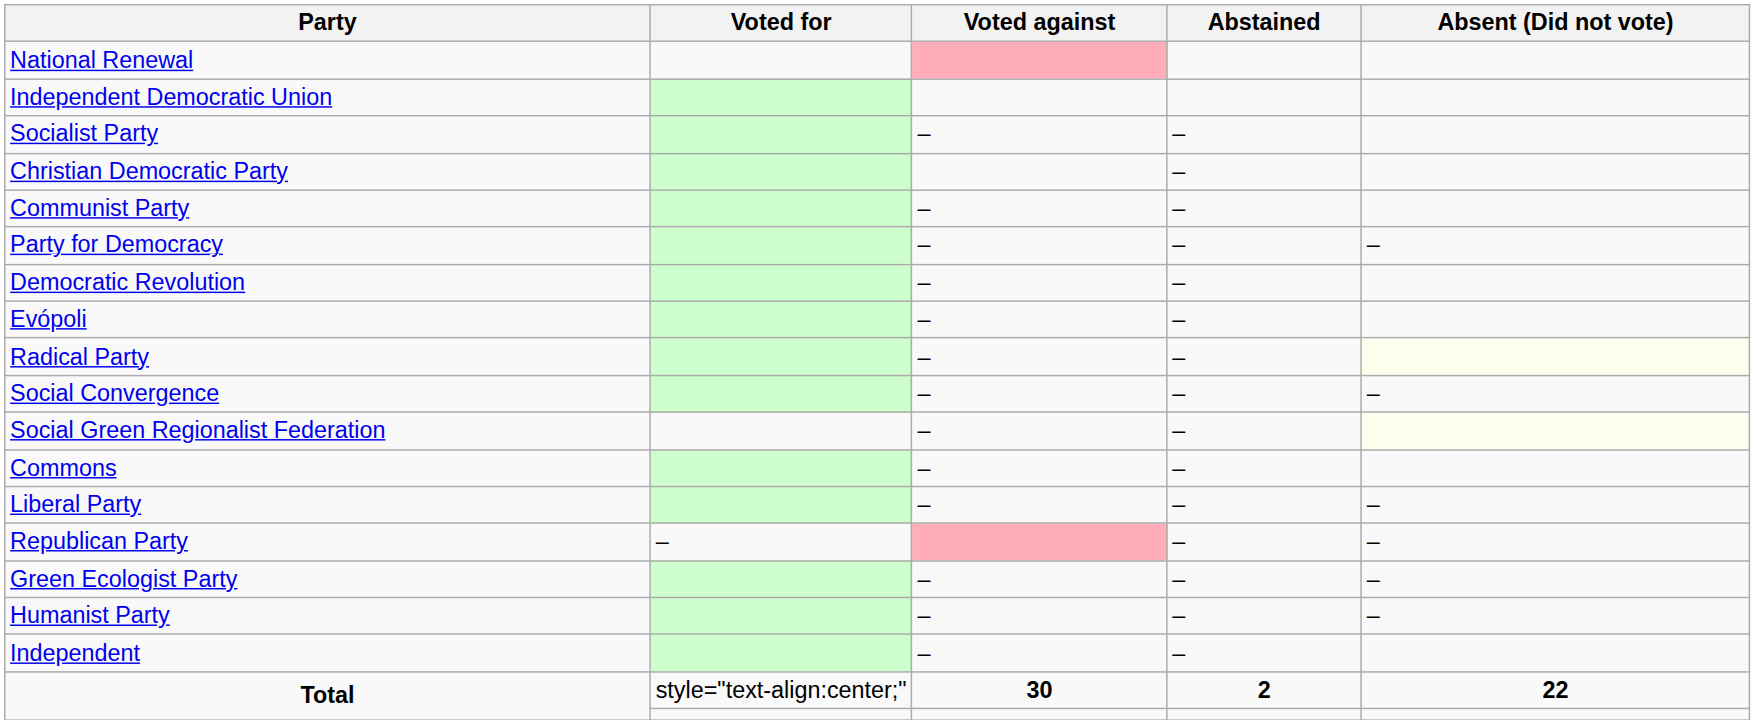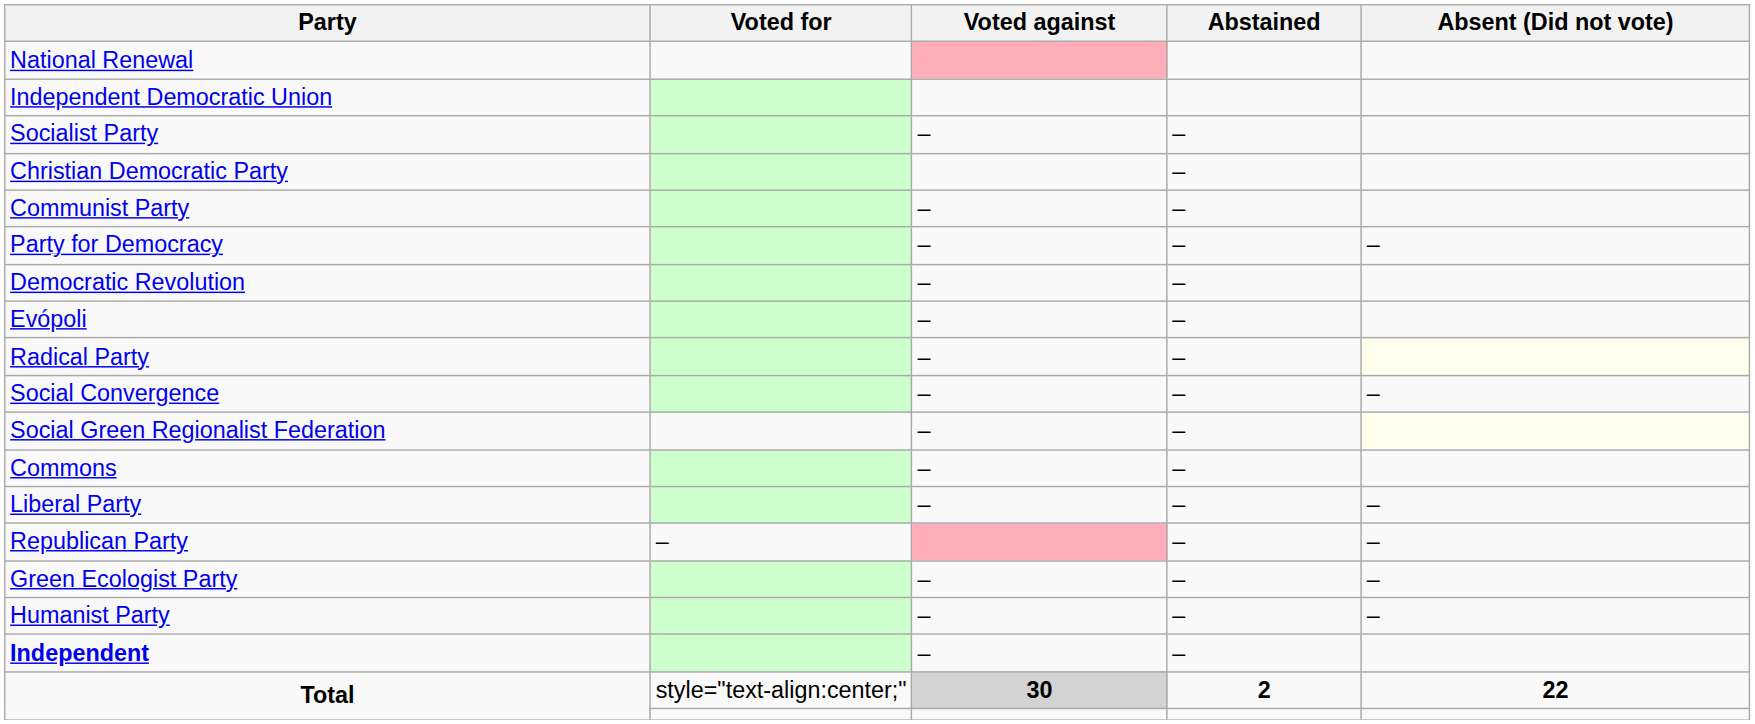Independent | Party: normal -> bold
Total / style="text-align:center;" | Voted against: no background -> lightgrey background
